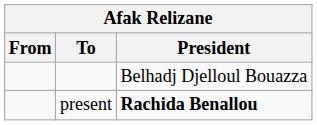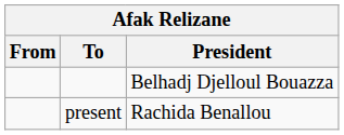present | President: bold -> normal
